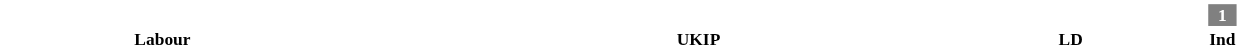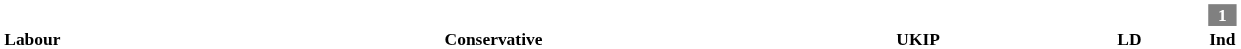+ column: 12 | Conservative
